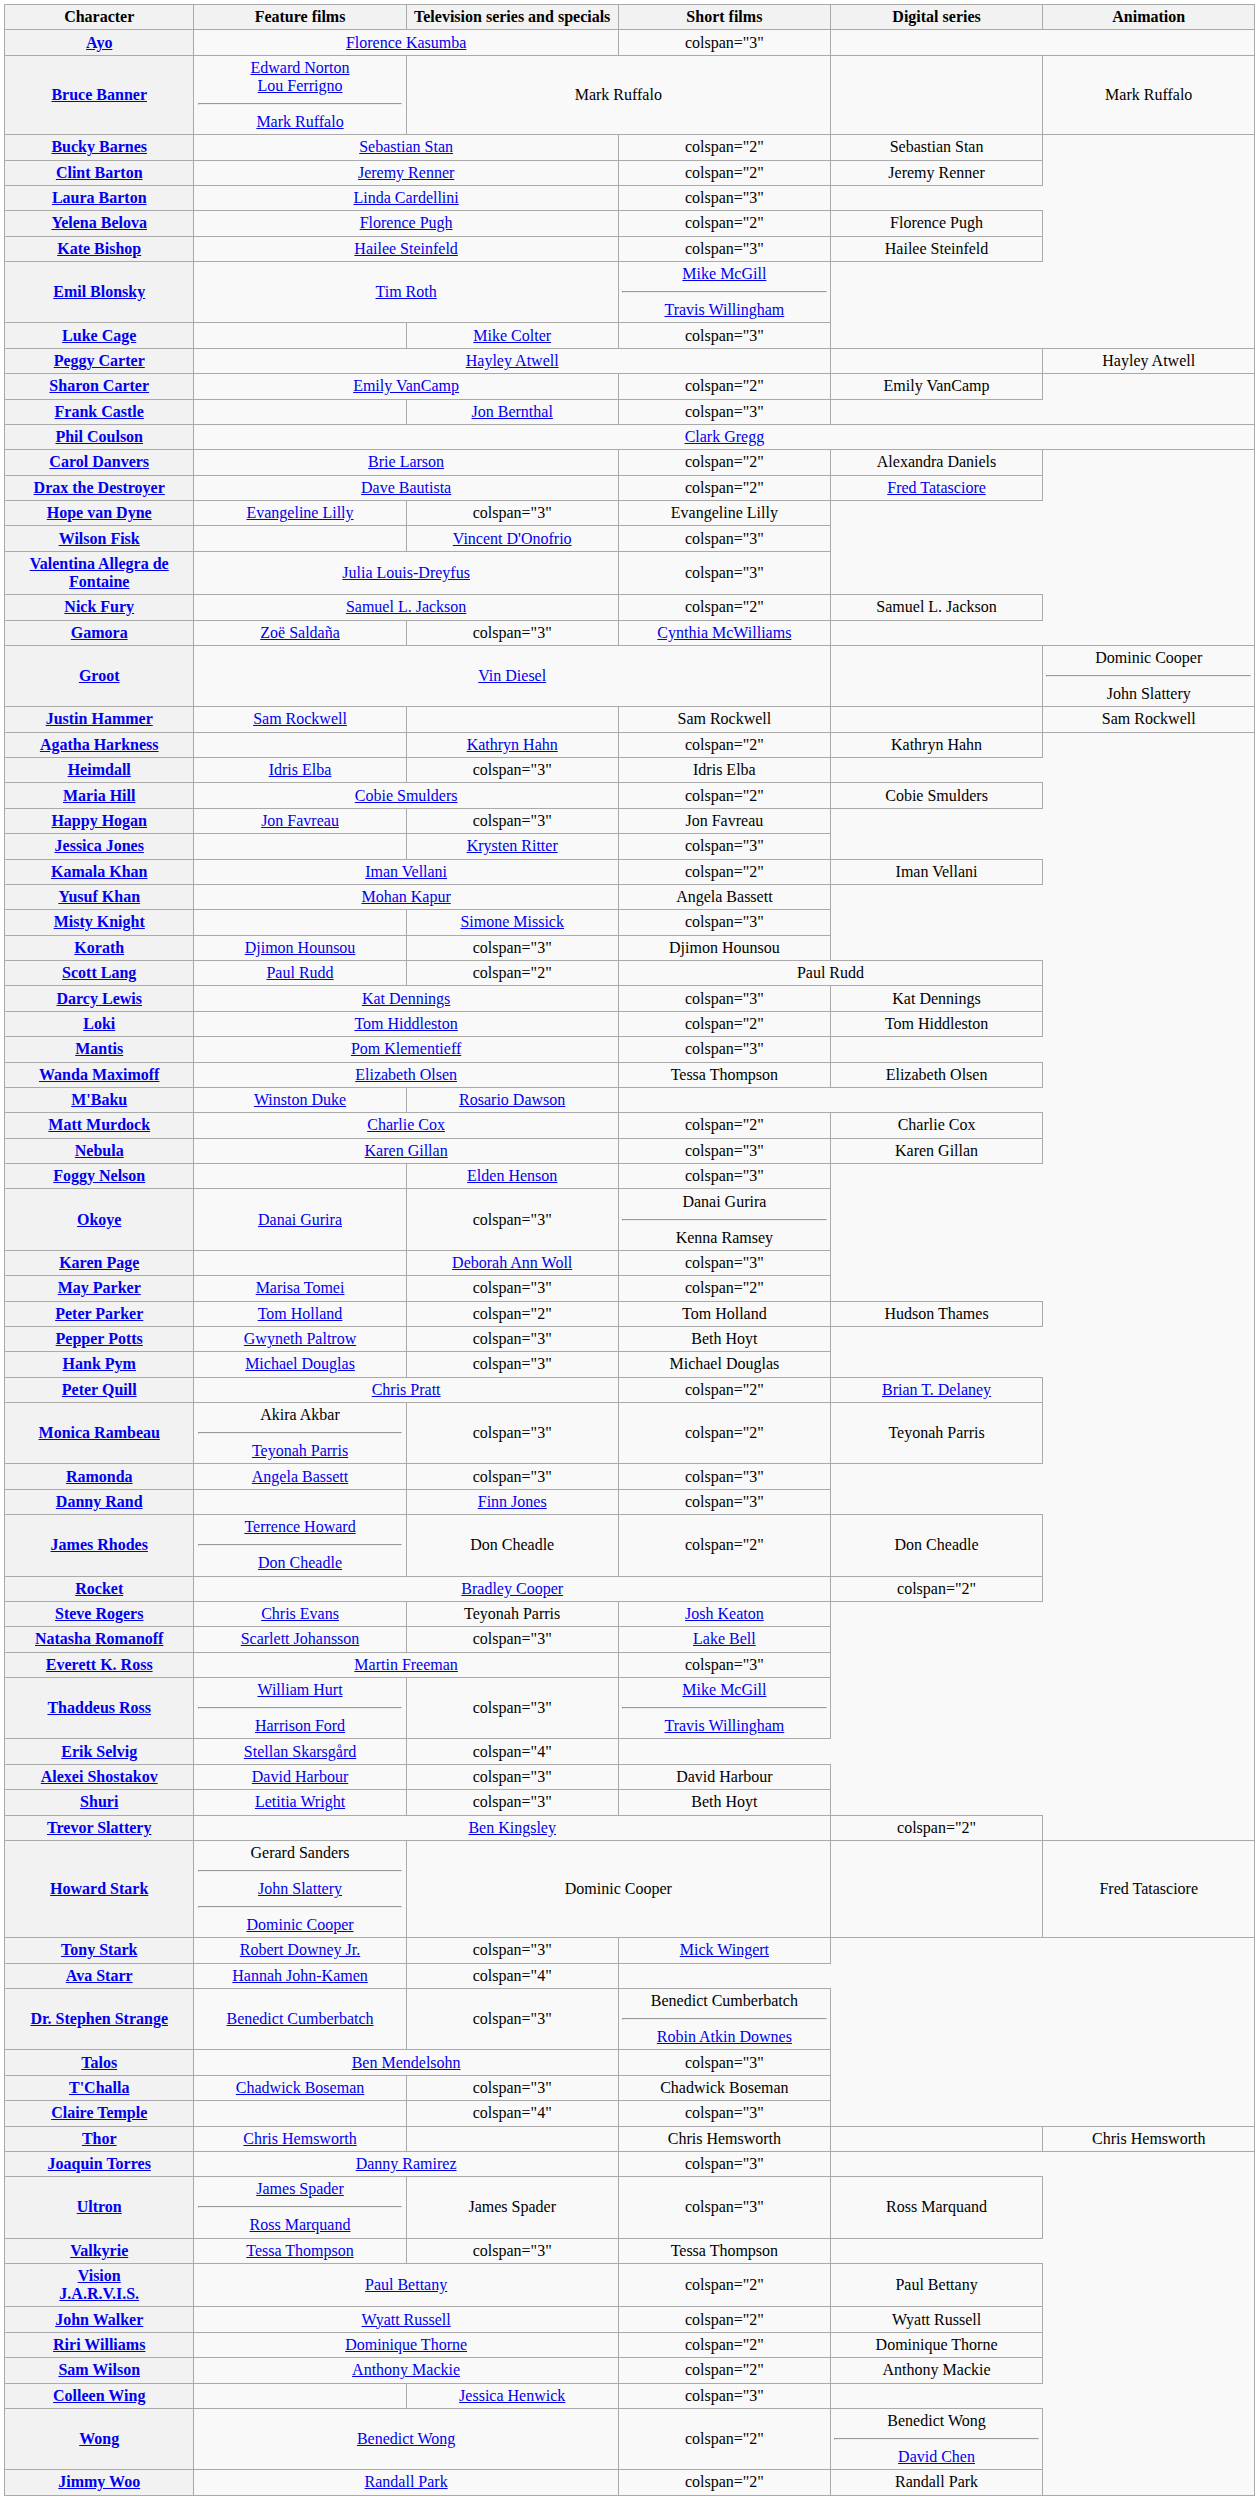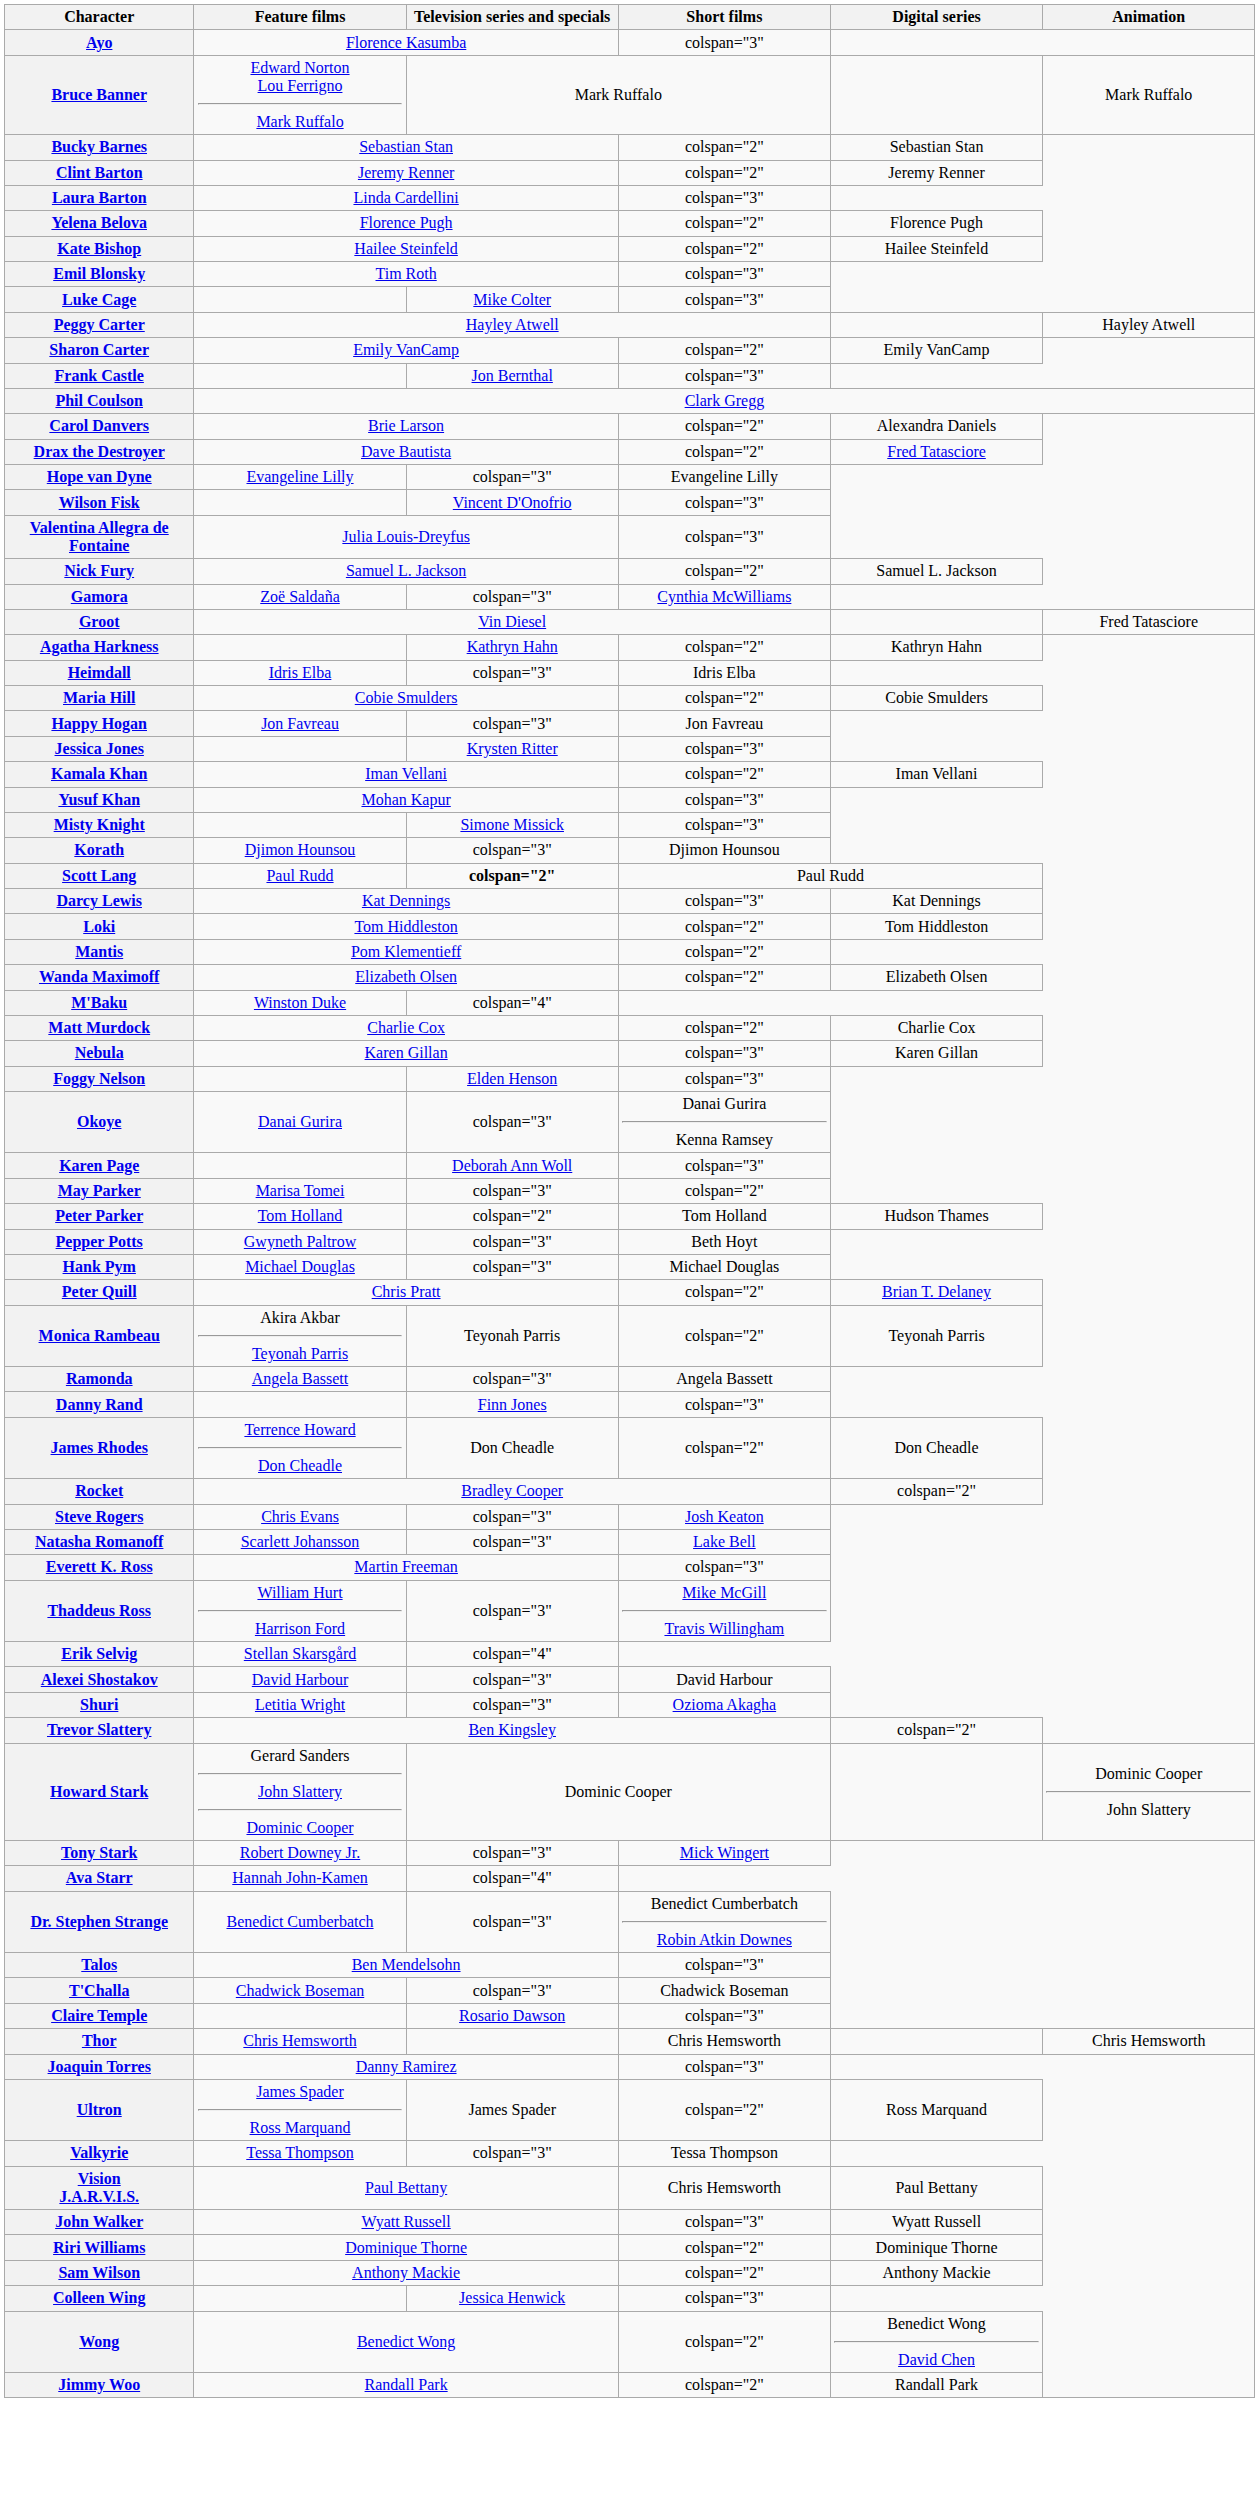Kate Bishop | Short films: colspan="3" -> colspan="2"
Emil Blonsky | Short films: Mike McGill Travis Willingham -> colspan="3"
Groot | Animation: Dominic Cooper John Slattery -> Fred Tatasciore
- row: Justin Hammer | Sam Rockwell | Sam Rockwell | Sam Rockwell
Yusuf Khan | Short films: Angela Bassett -> colspan="3"
Scott Lang | Television series and specials: normal -> bold
Mantis | Short films: colspan="3" -> colspan="2"
Wanda Maximoff | Short films: Tessa Thompson -> colspan="2"
M'Baku | Television series and specials: Rosario Dawson -> colspan="4"
Monica Rambeau | Television series and specials: colspan="3" -> Teyonah Parris
Ramonda | Short films: colspan="3" -> Angela Bassett
Steve Rogers | Television series and specials: Teyonah Parris -> colspan="3"
Shuri | Short films: Beth Hoyt -> Ozioma Akagha
Howard Stark | Animation: Fred Tatasciore -> Dominic Cooper John Slattery
Claire Temple | Television series and specials: colspan="4" -> Rosario Dawson
Ultron | Short films: colspan="3" -> colspan="2"
Vision J.A.R.V.I.S. | Short films: colspan="2" -> Chris Hemsworth
John Walker | Short films: colspan="2" -> colspan="3"
